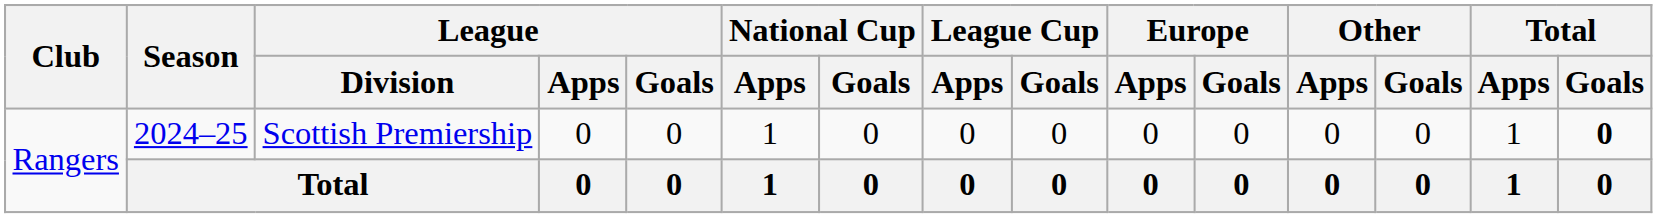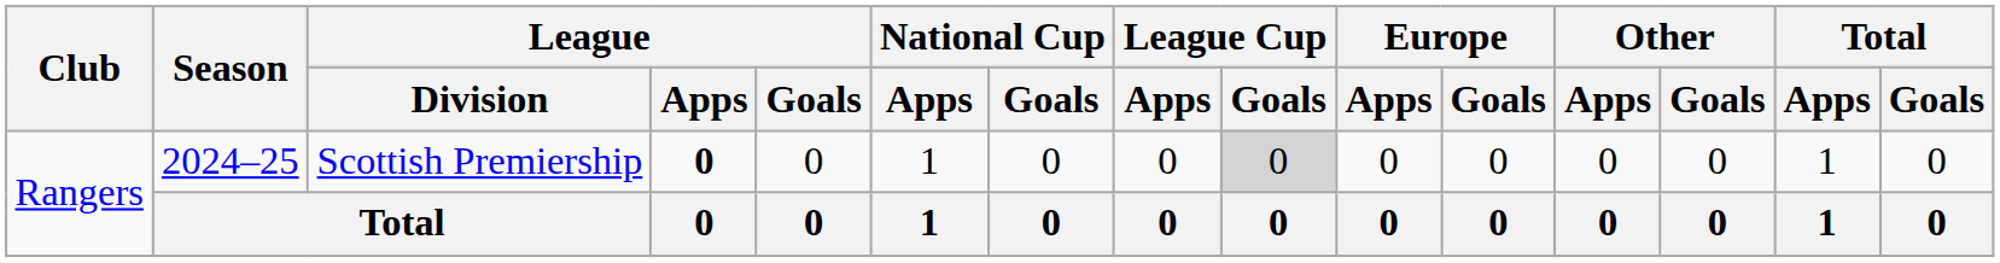Rangers / Scottish Premiership | League / Apps: normal -> bold
Rangers / Scottish Premiership | League Cup / Goals: no background -> lightgrey background
Rangers / Scottish Premiership | Total / Goals: bold -> normal
